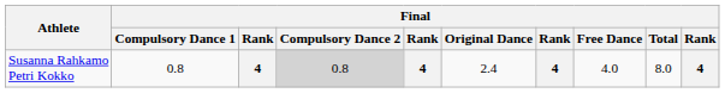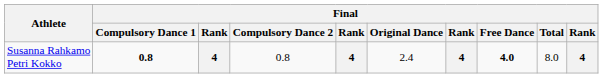Susanna Rahkamo Petri Kokko | Final / Compulsory Dance 1: normal -> bold
Susanna Rahkamo Petri Kokko | Final / Compulsory Dance 2: lightgrey background -> no background
Susanna Rahkamo Petri Kokko | Final / Free Dance: normal -> bold
